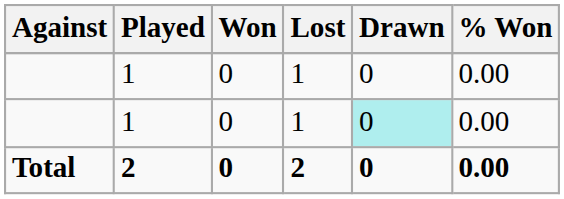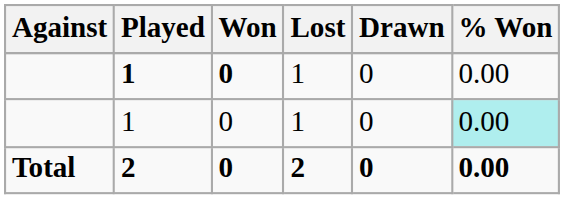row 2 | Played: normal -> bold
row 2 | Won: normal -> bold
row 3 | Drawn: paleturquoise background -> no background
row 3 | % Won: no background -> paleturquoise background
